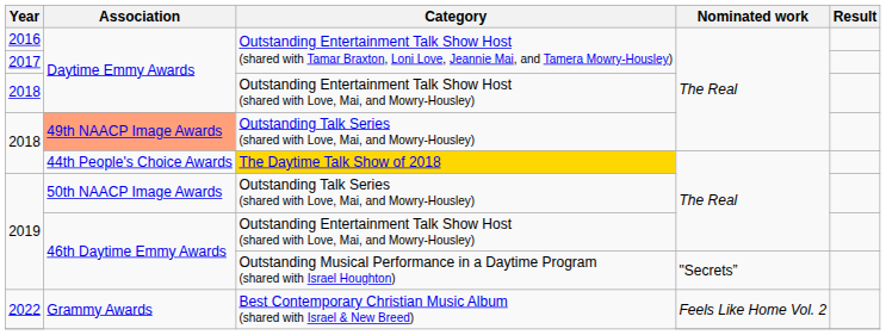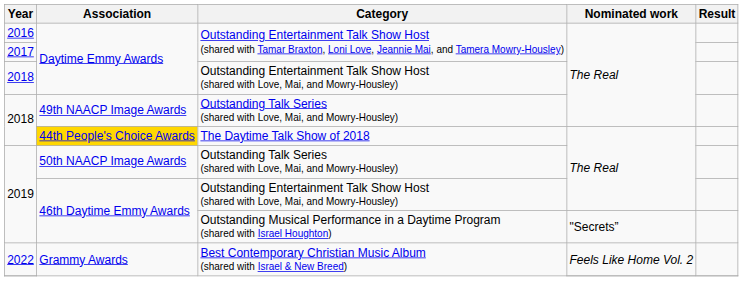49th NAACP Image Awards | Association: lightsalmon background -> no background
44th People's Choice Awards | Association: no background -> gold background
44th People's Choice Awards | Category: gold background -> no background
